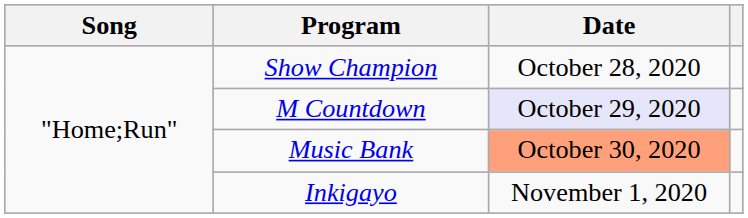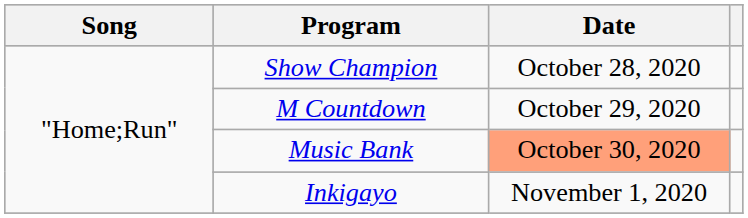M Countdown | Date: lavender background -> no background
